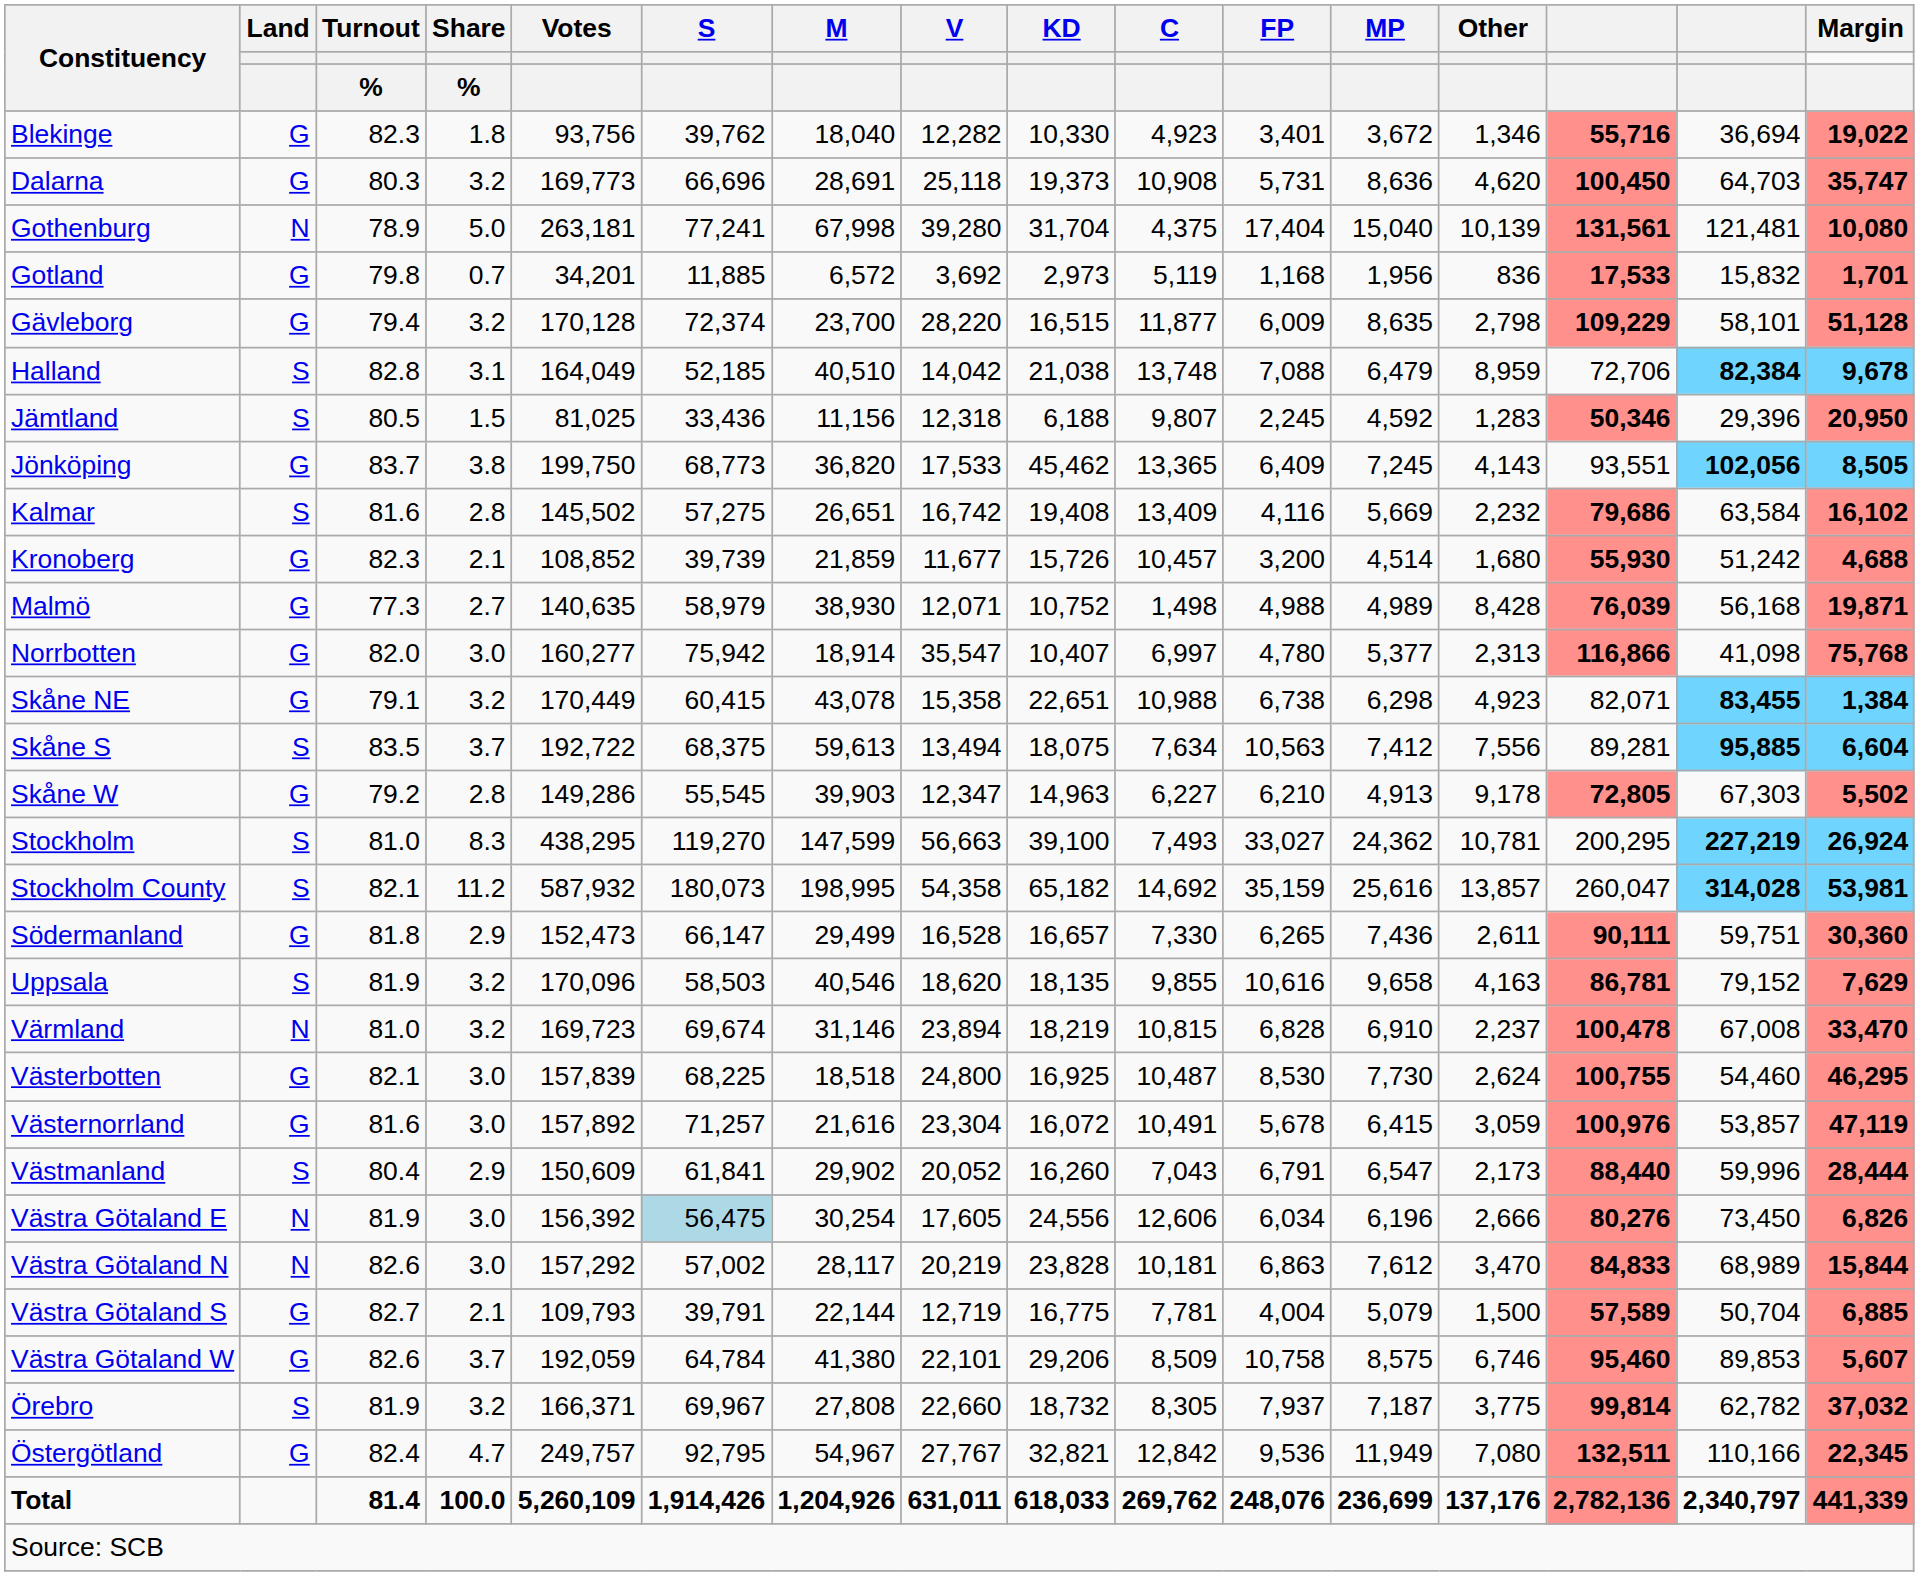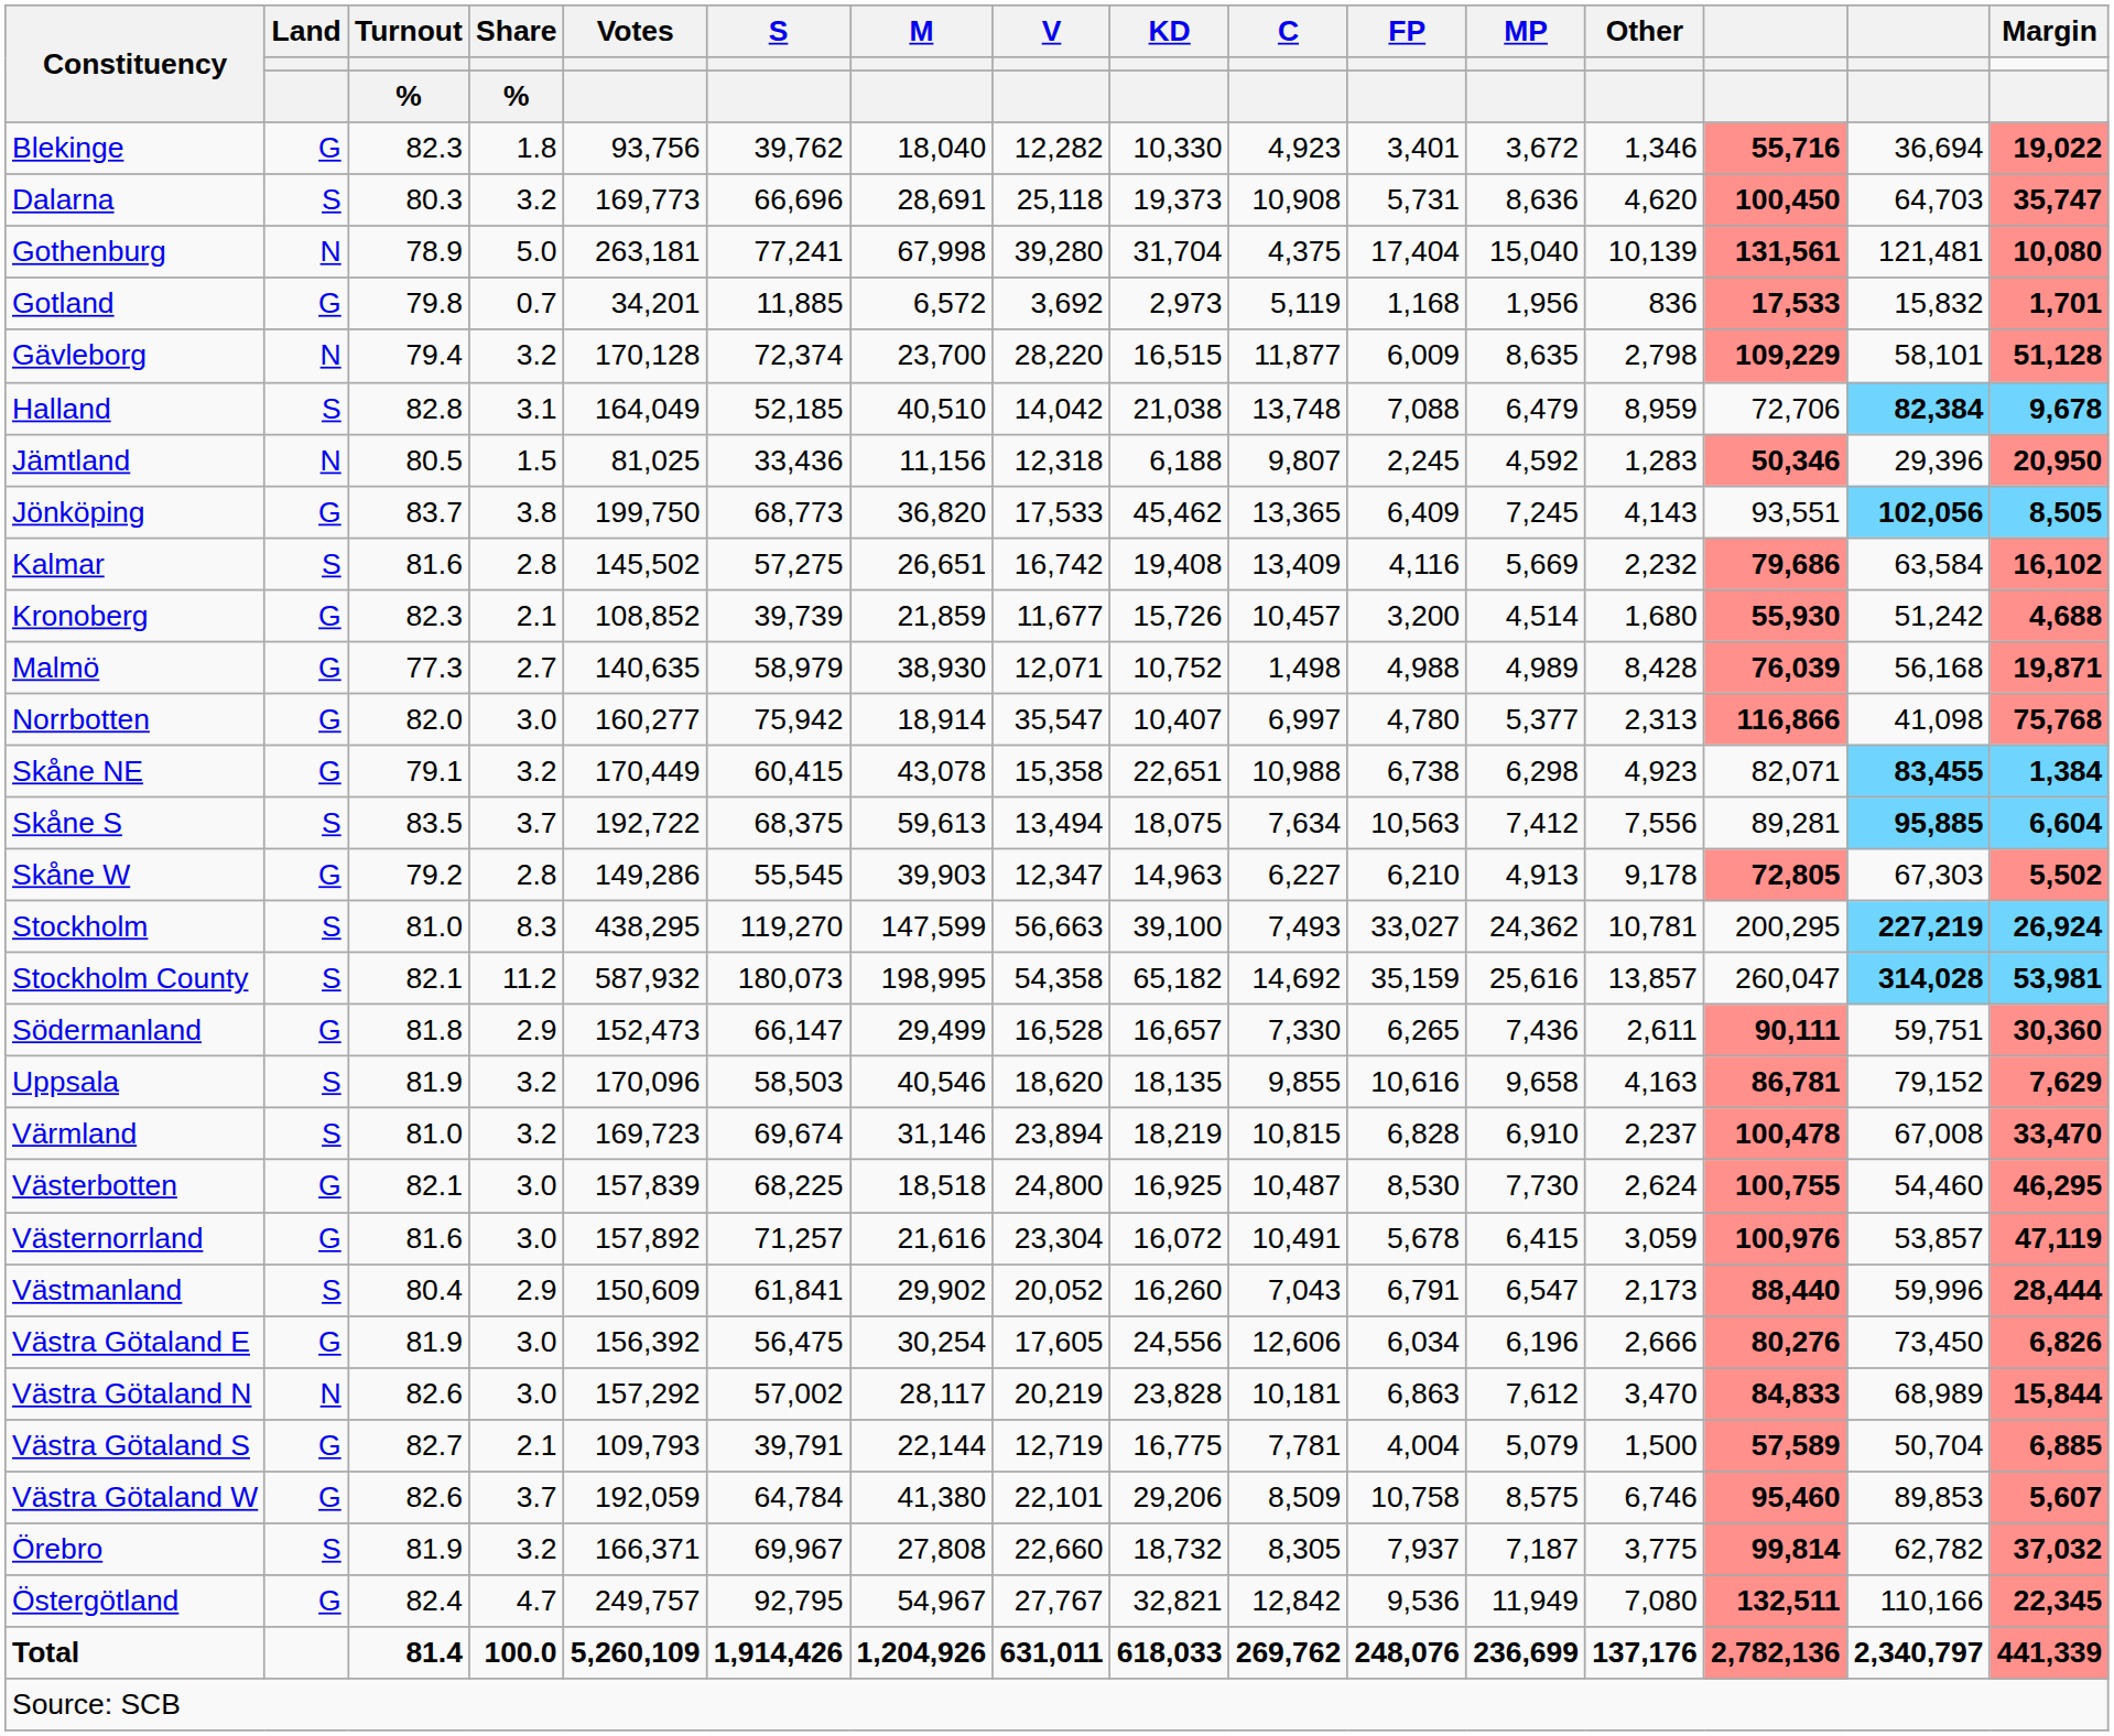Dalarna | Land: G -> S
Gävleborg | Land: G -> N
Jämtland | Land: S -> N
Värmland | Land: N -> S
Västra Götaland E | Land: N -> G
Västra Götaland E | S: lightblue background -> no background
